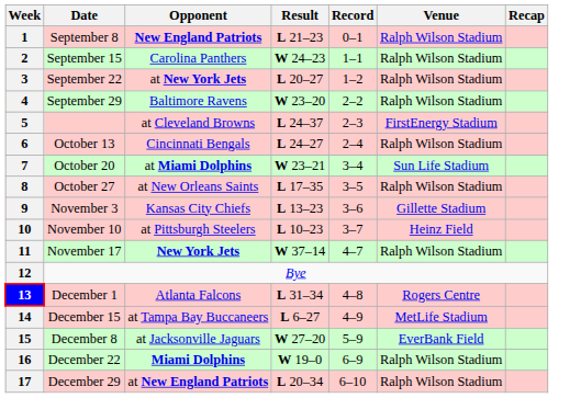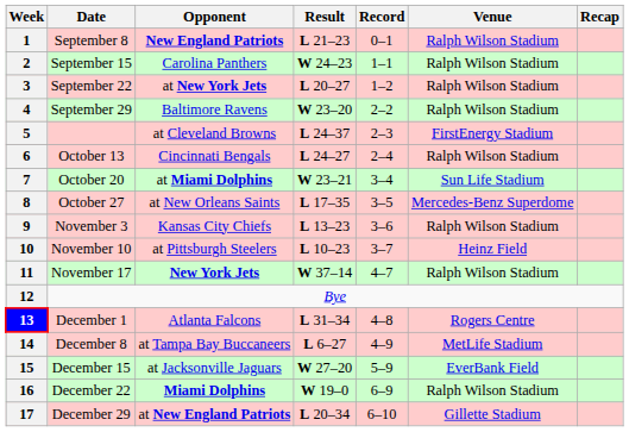8 | Venue: Ralph Wilson Stadium -> Mercedes-Benz Superdome
9 | Venue: Gillette Stadium -> Ralph Wilson Stadium
14 | Date: December 15 -> December 8
15 | Date: December 8 -> December 15
17 | Venue: Ralph Wilson Stadium -> Gillette Stadium
